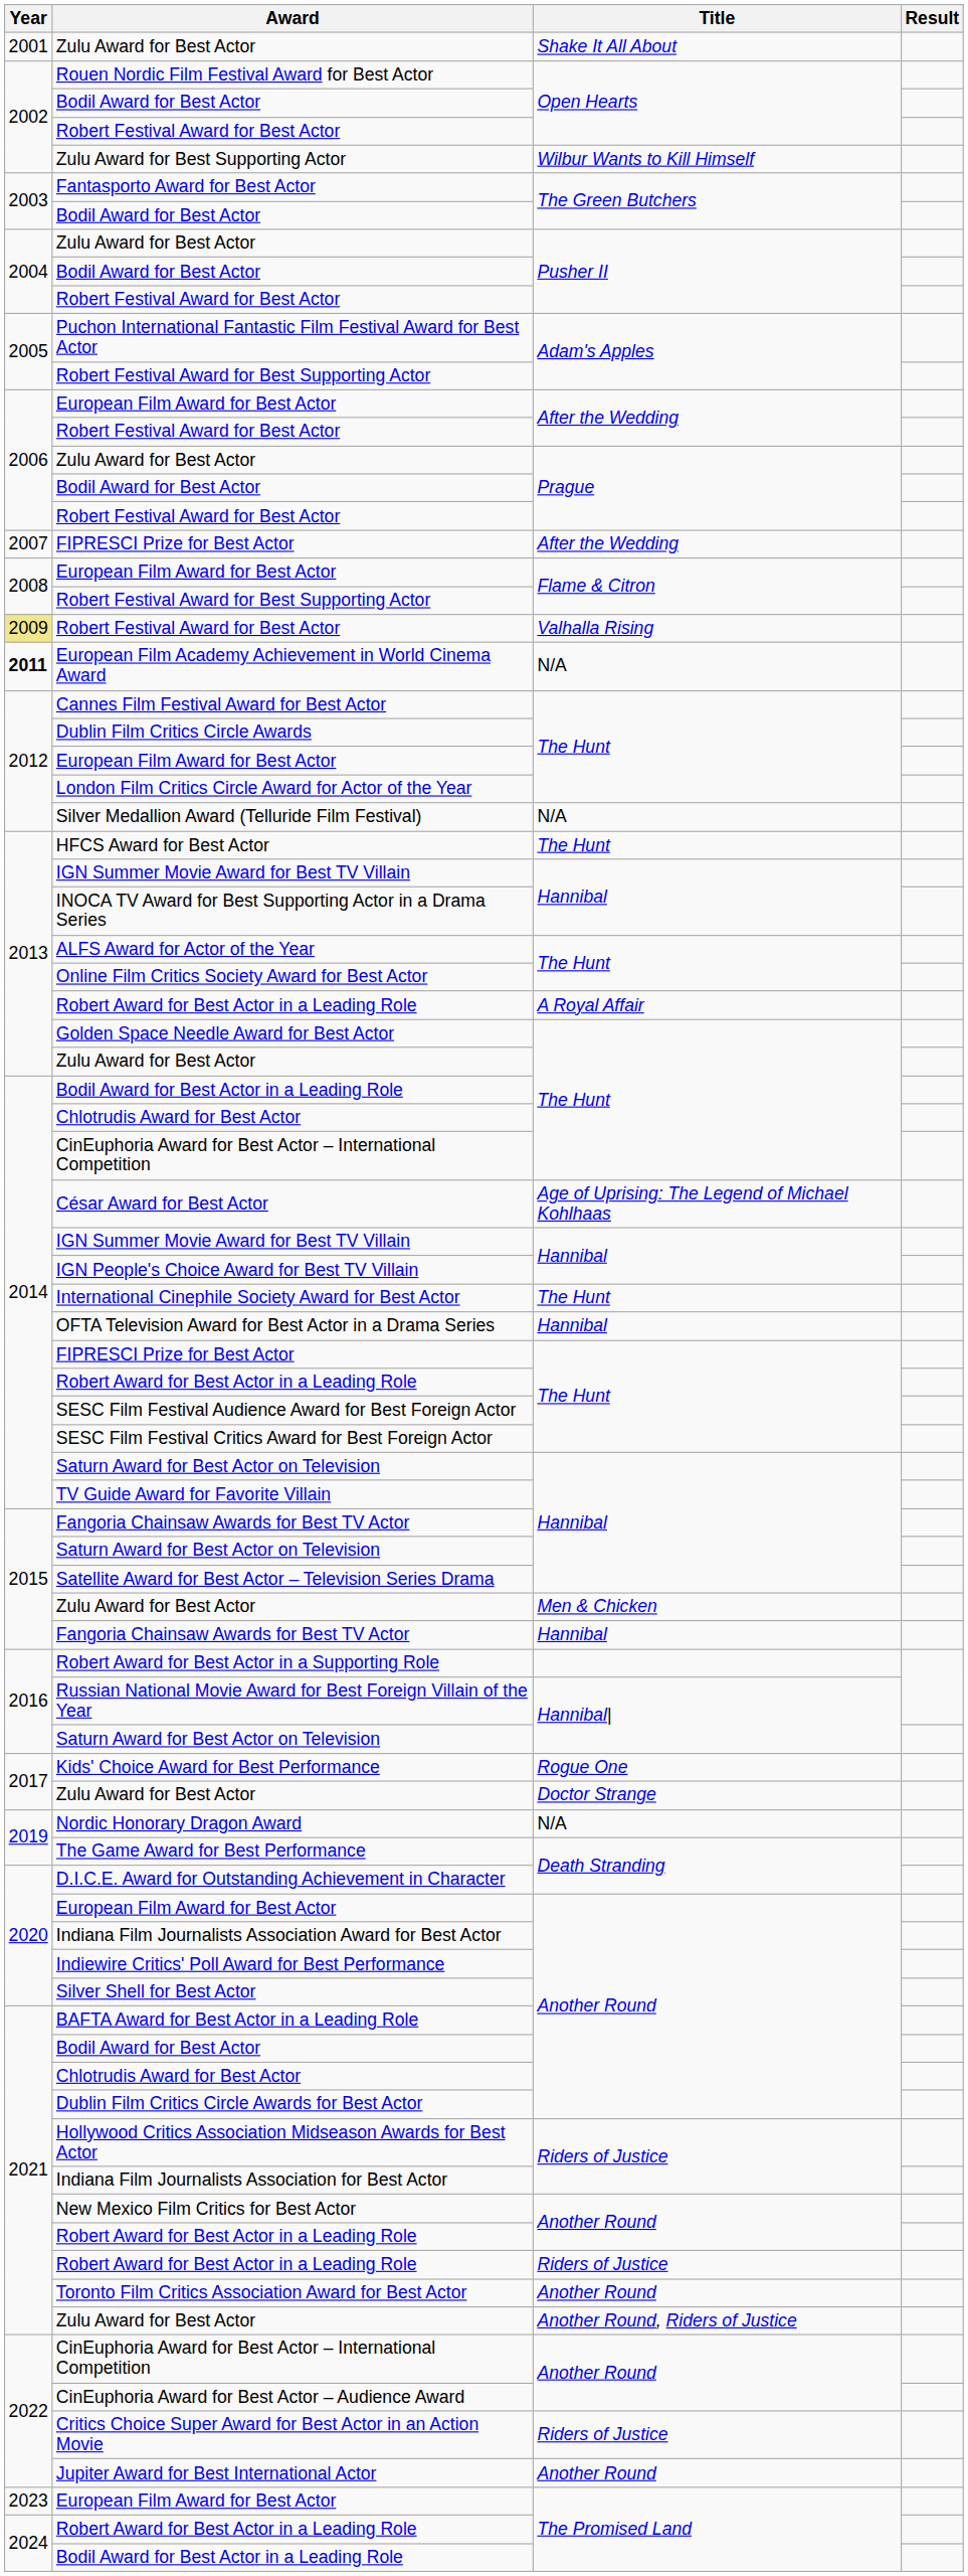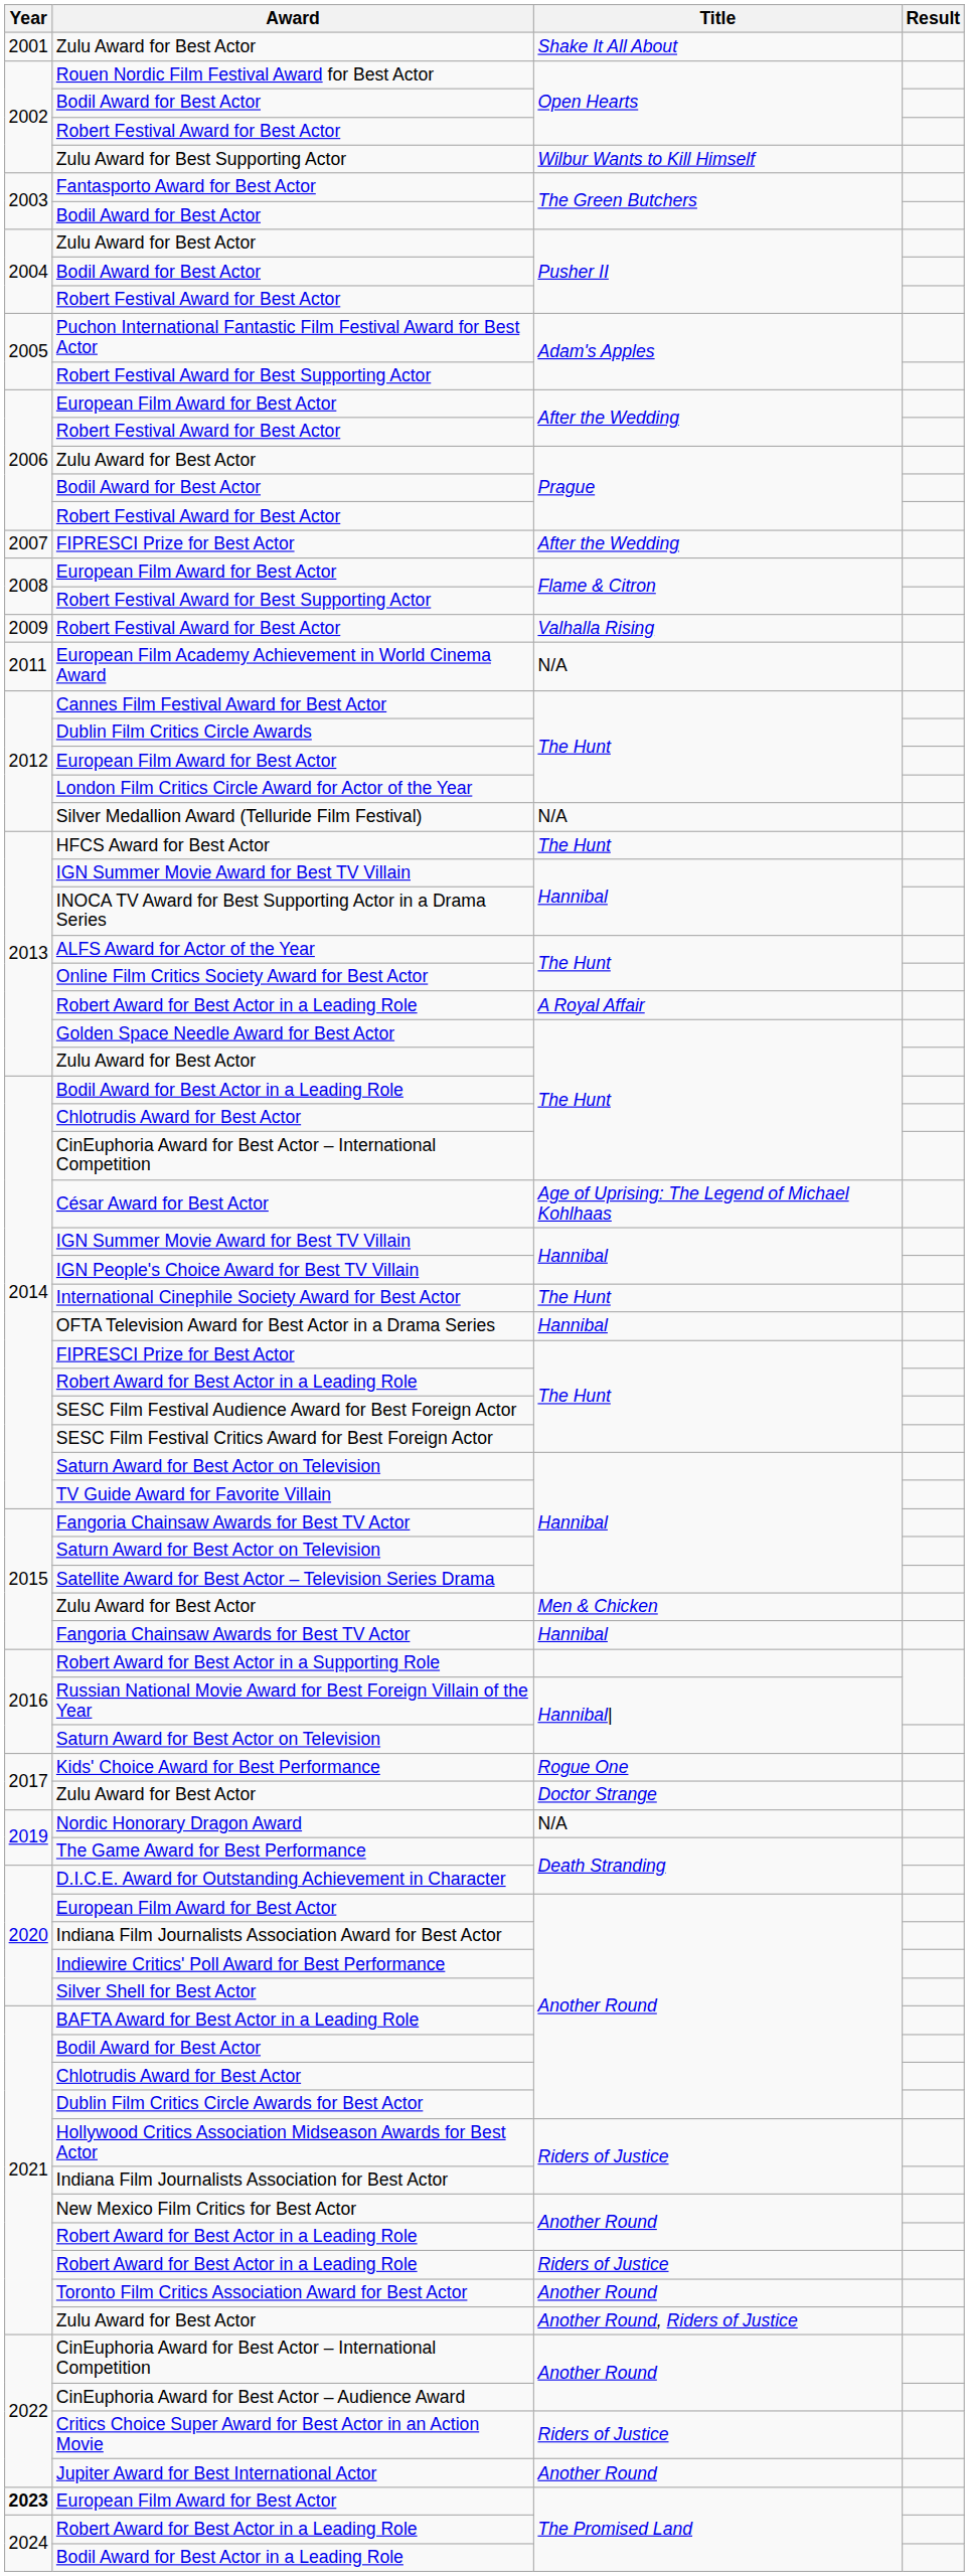Robert Festival Award for Best Actor / Valhalla Rising | Year: khaki background -> no background
European Film Academy Achievement in World Cinema Award | Year: bold -> normal
European Film Award for Best Actor / The Promised Land | Year: normal -> bold
